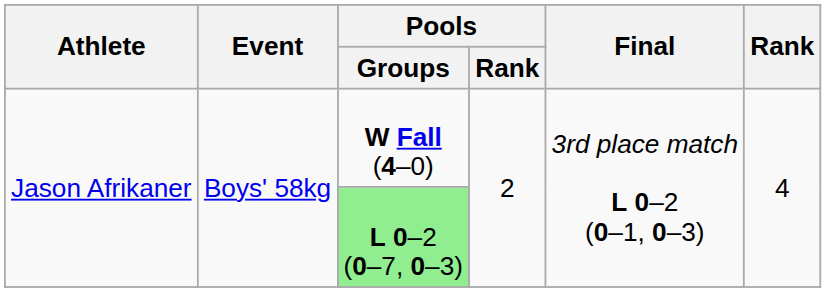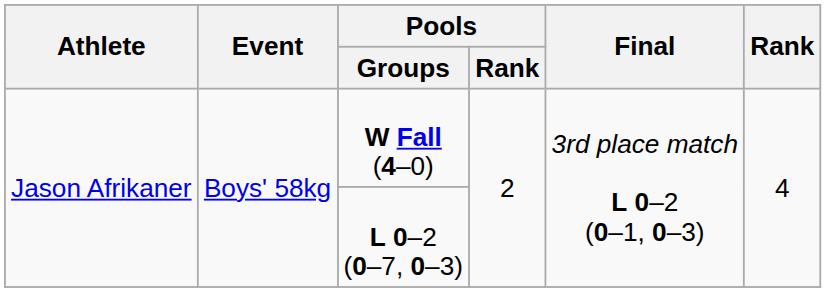L 0–2 (0–7, 0–3) | Pools / Groups: lightgreen background -> no background
